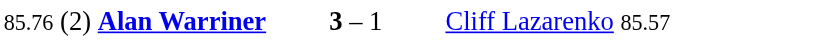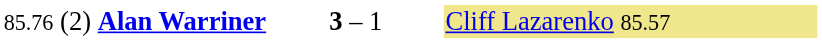85.76 (2) Alan Warriner | column 3: no background -> khaki background
